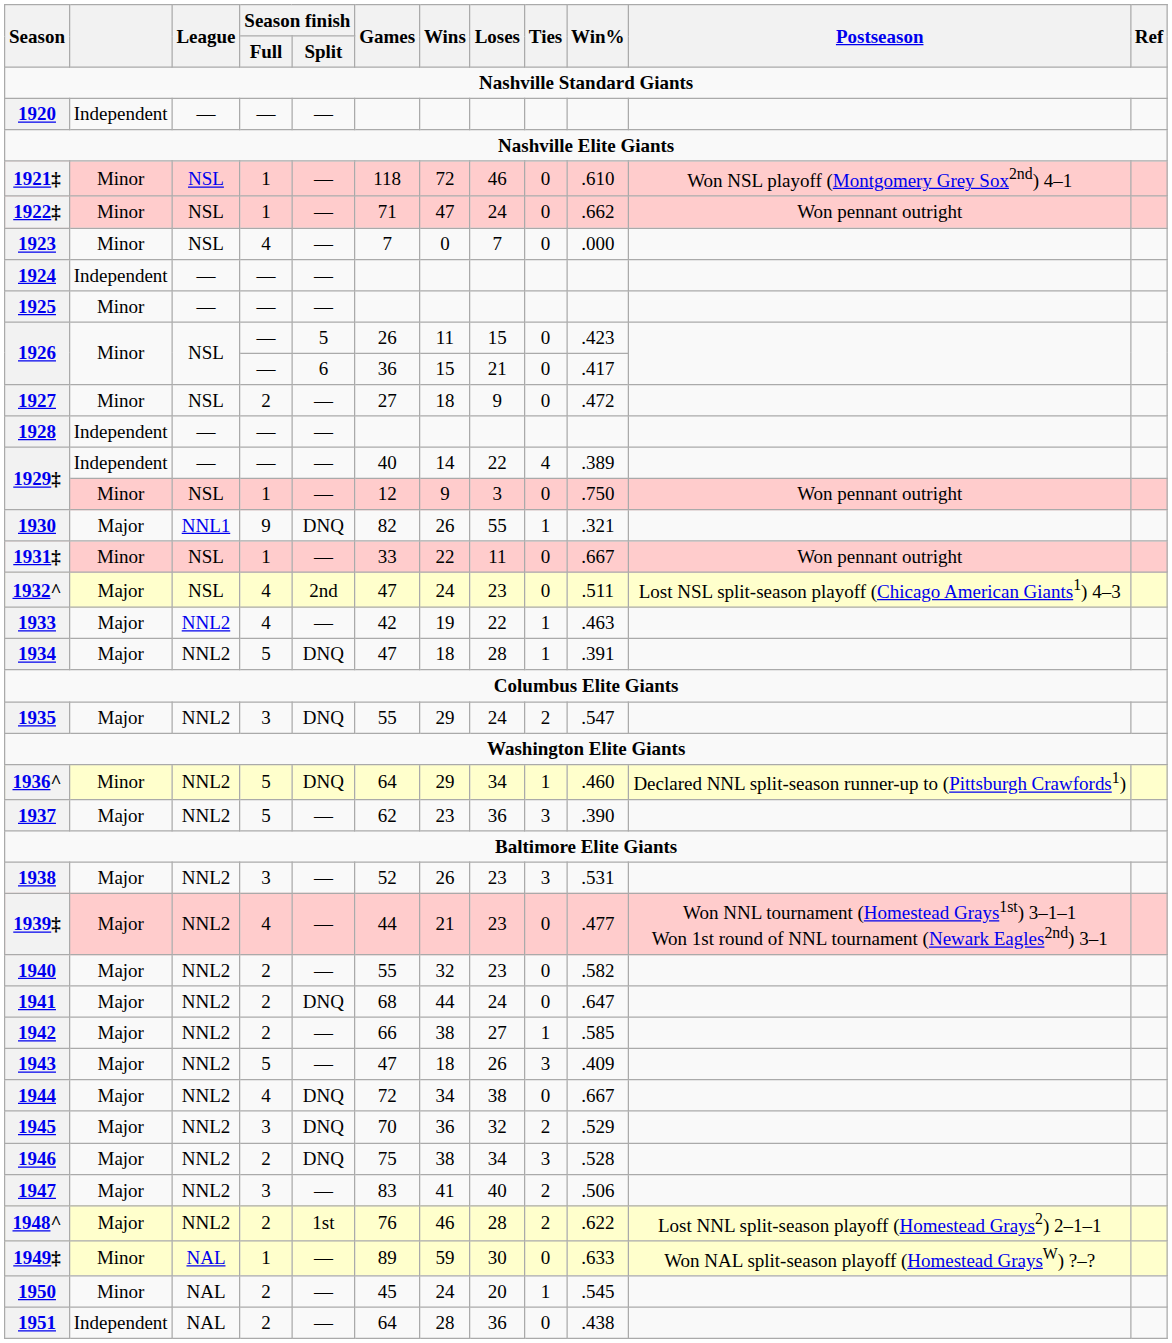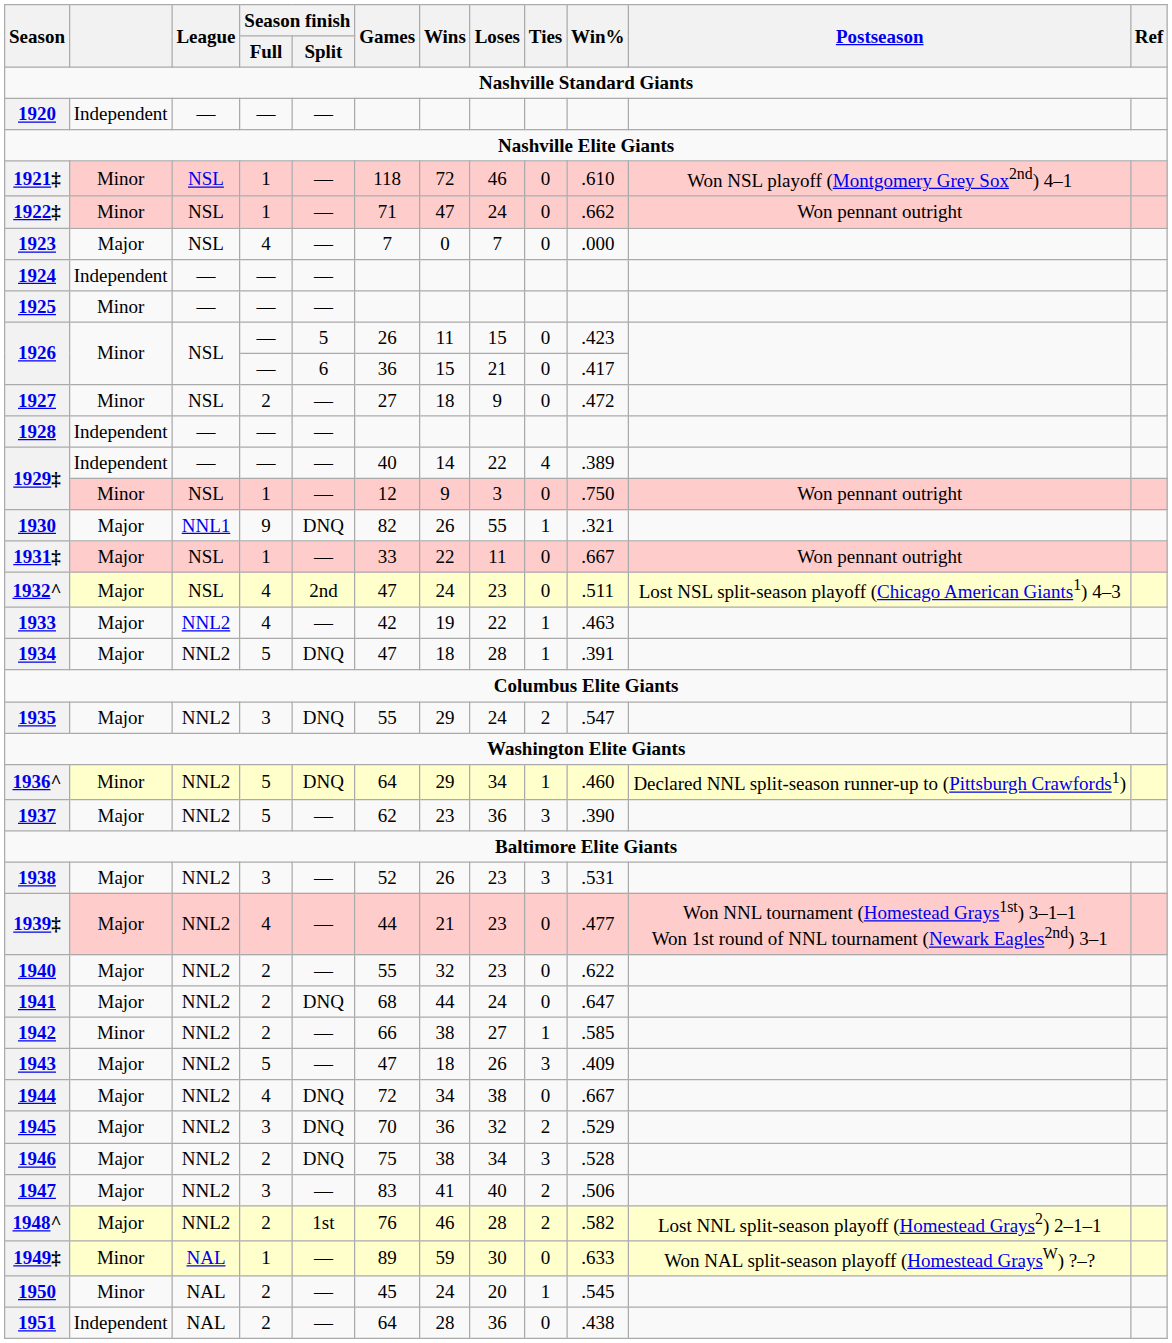1923 | column 2: Minor -> Major
1931‡ | column 2: Minor -> Major
1940 | Win%: .582 -> .622
1942 | column 2: Major -> Minor
1948^ | Win%: .622 -> .582
